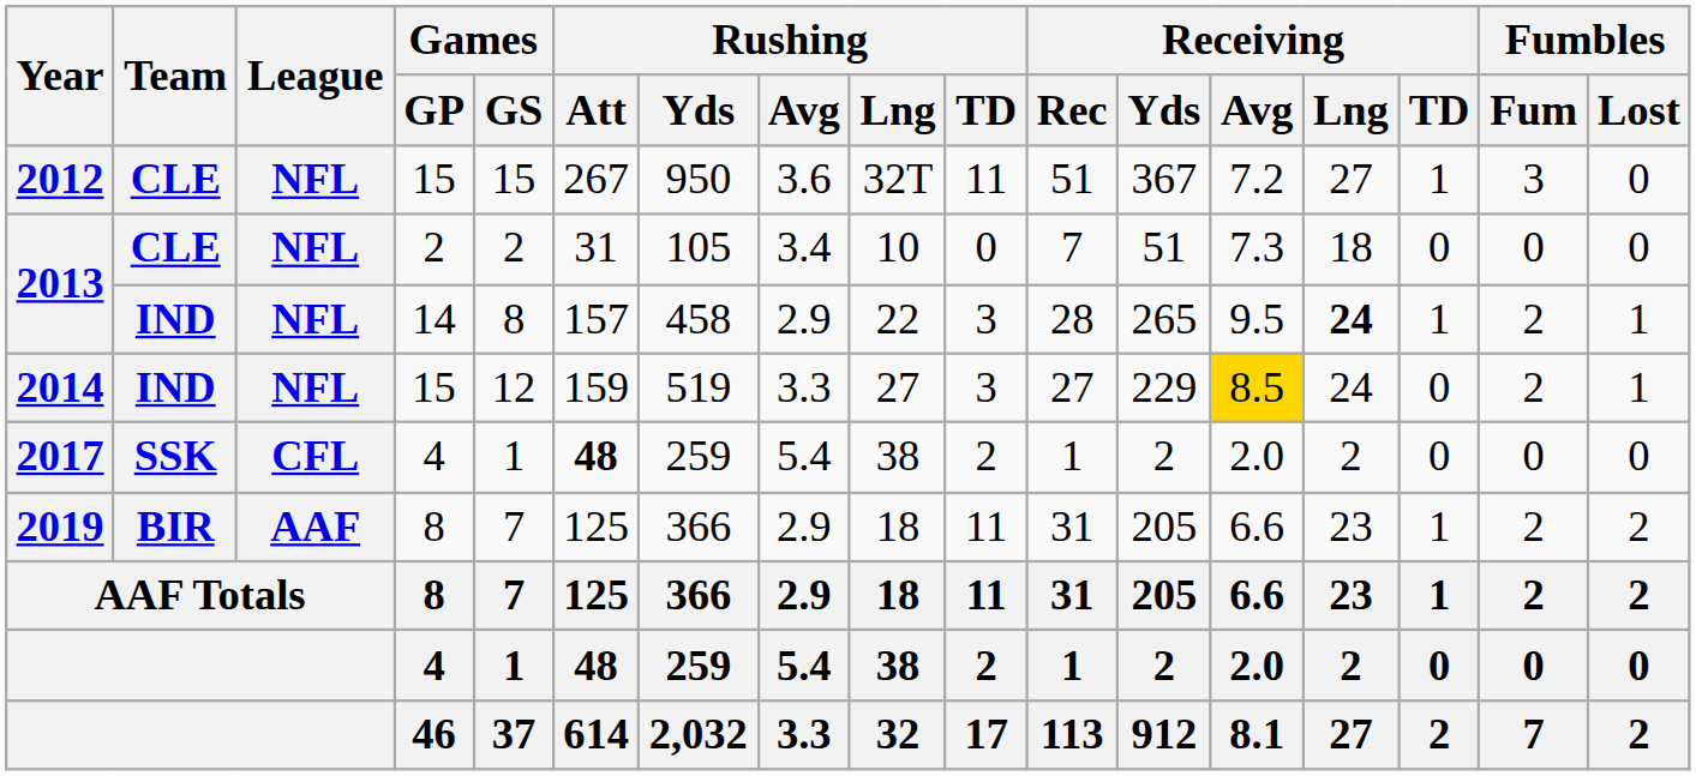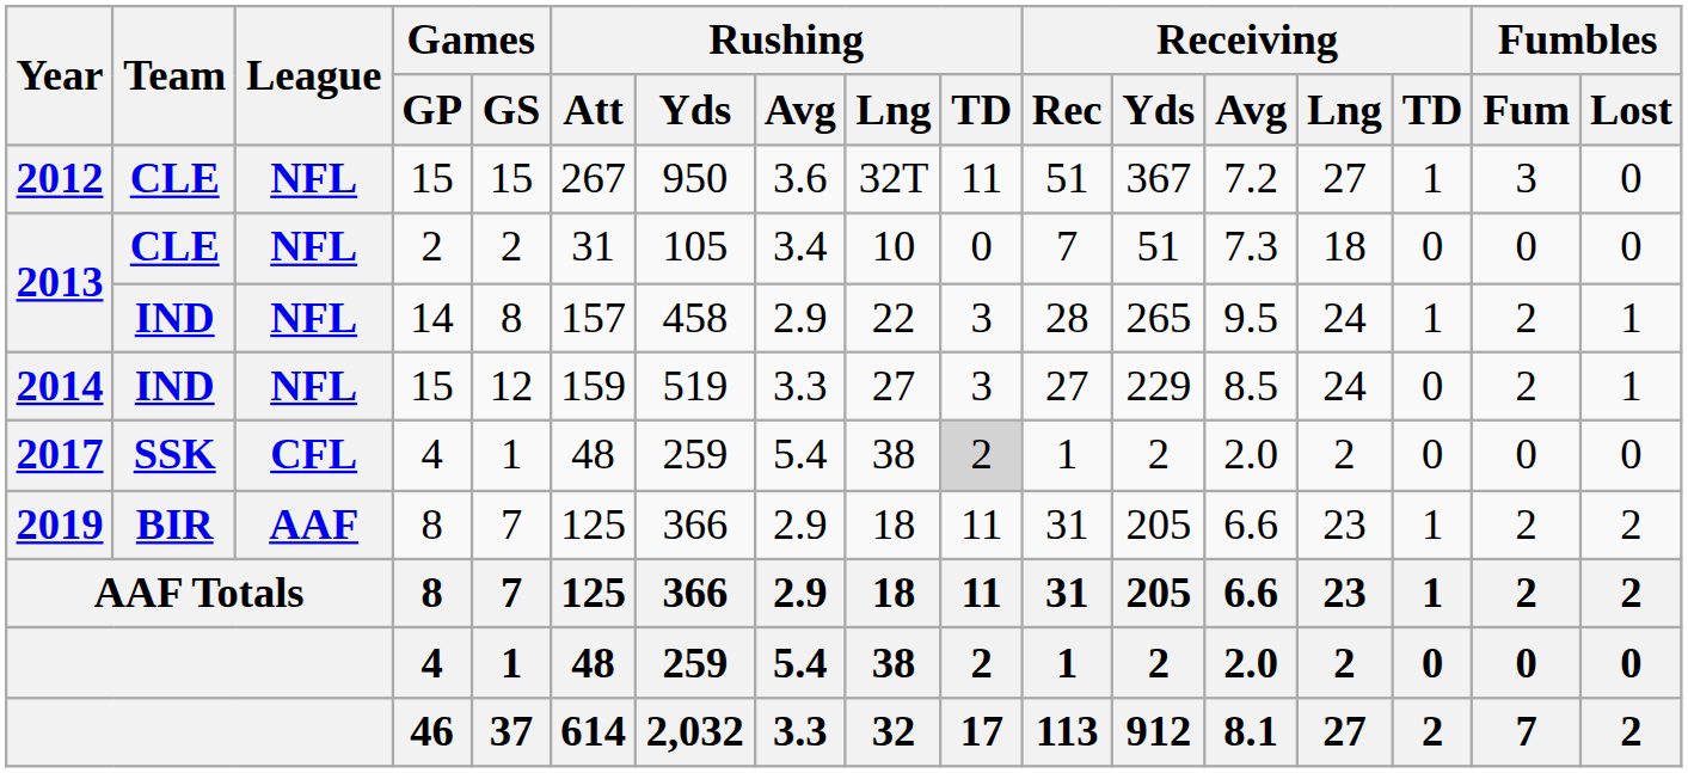2013 / 14 | Receiving / Lng: bold -> normal
2014 | Receiving / Avg: gold background -> no background
2017 | Rushing / Att: bold -> normal
2017 | Rushing / TD: no background -> lightgrey background
